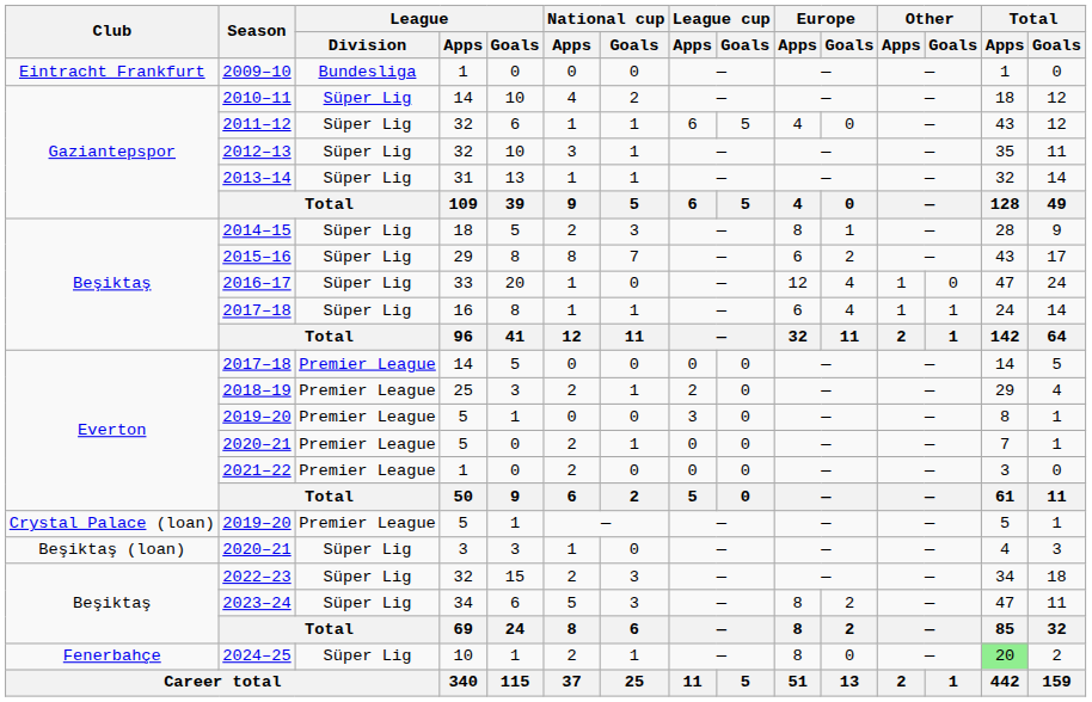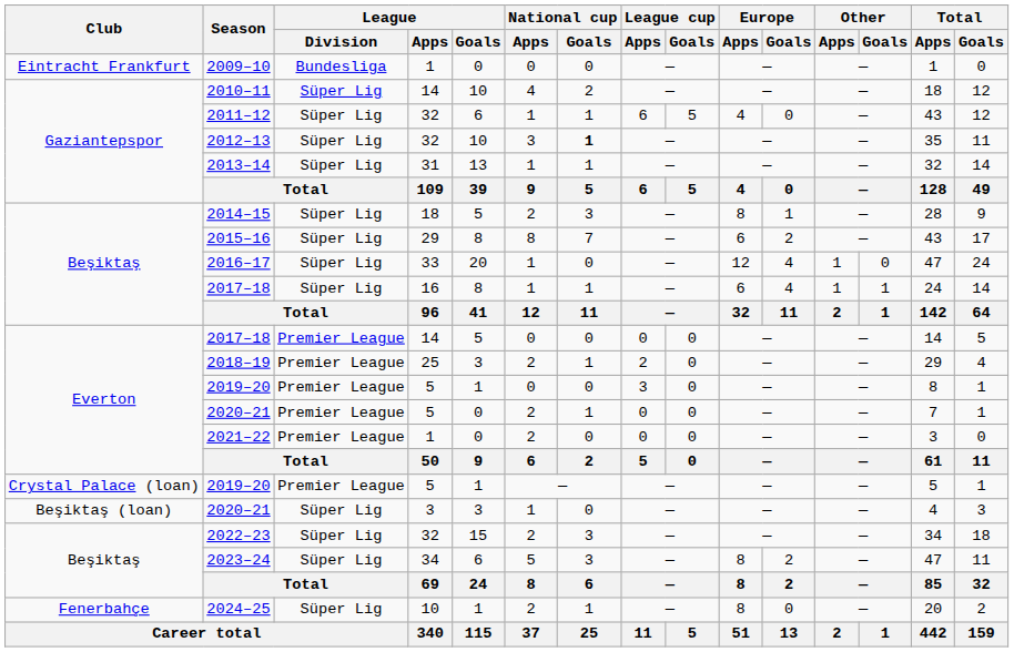2012–13 | National cup / Goals: normal -> bold
2024–25 | Total / Apps: lightgreen background -> no background
